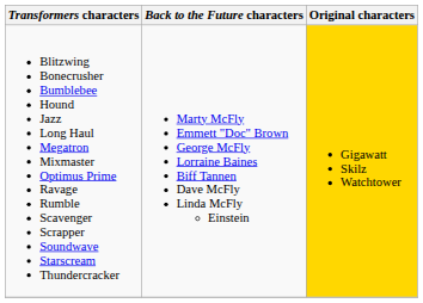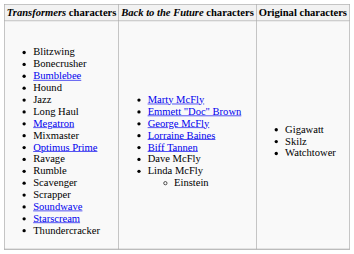row 2 | Original characters: gold background -> no background
